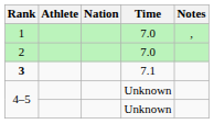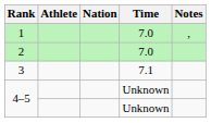3 | Rank: bold -> normal
